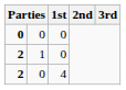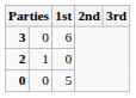row 2 | column 1: 0 -> 3
row 2 | 1st: 0 -> 6
row 4 | column 1: 2 -> 0
row 4 | 1st: 4 -> 5
